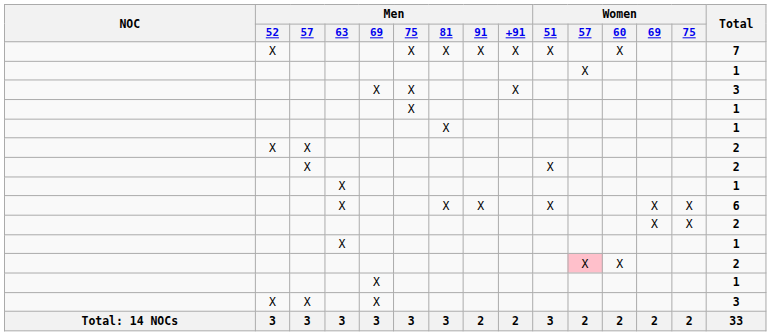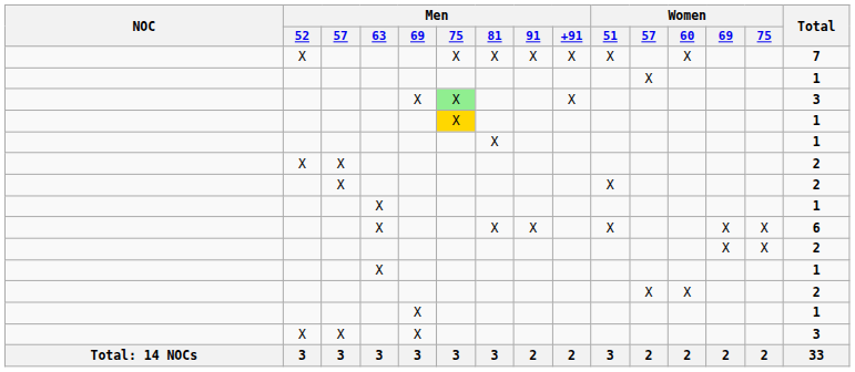row 5 | Men / 75: no background -> lightgreen background
row 6 | Men / 75: no background -> gold background
row 14 | Women / 57: pink background -> no background
